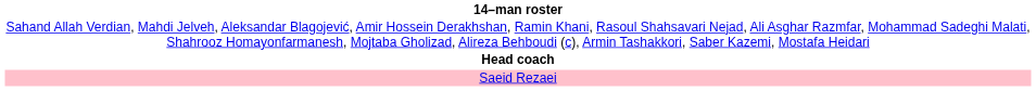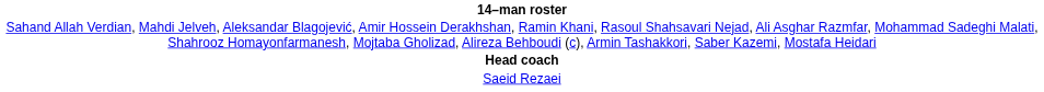row 4 | column 1: pink background -> no background
